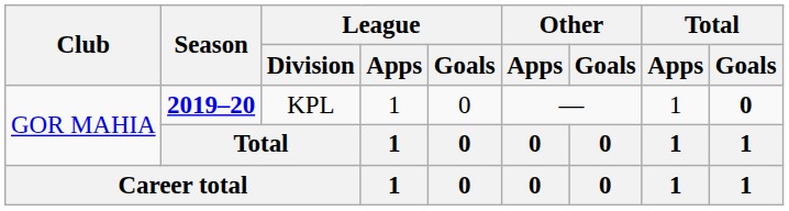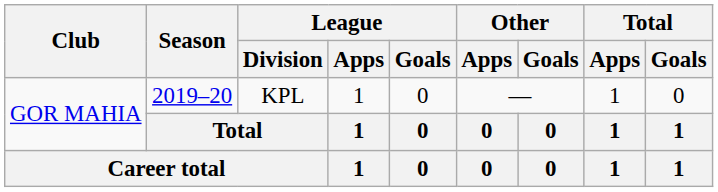GOR MAHIA / KPL | Season: bold -> normal
GOR MAHIA / KPL | Total / Goals: bold -> normal
